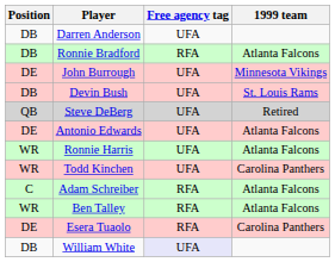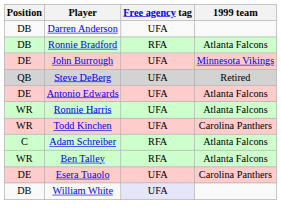- row: DB | Devin Bush | UFA | St. Louis Rams
Esera Tuaolo | Free agency tag: RFA -> UFA
